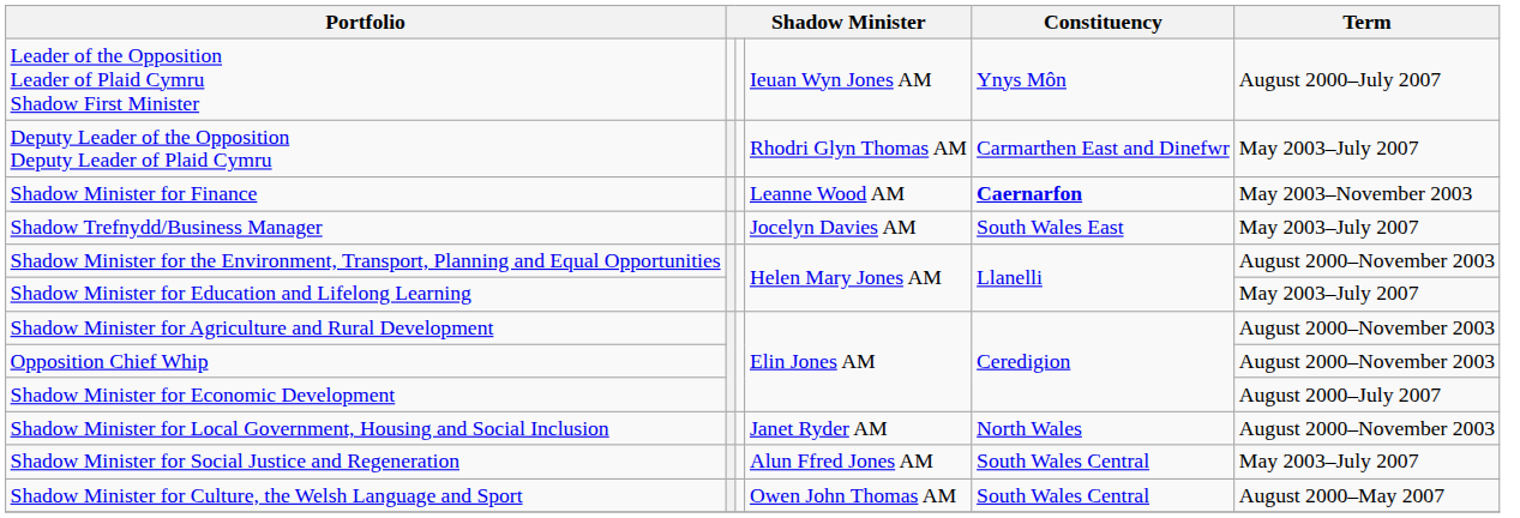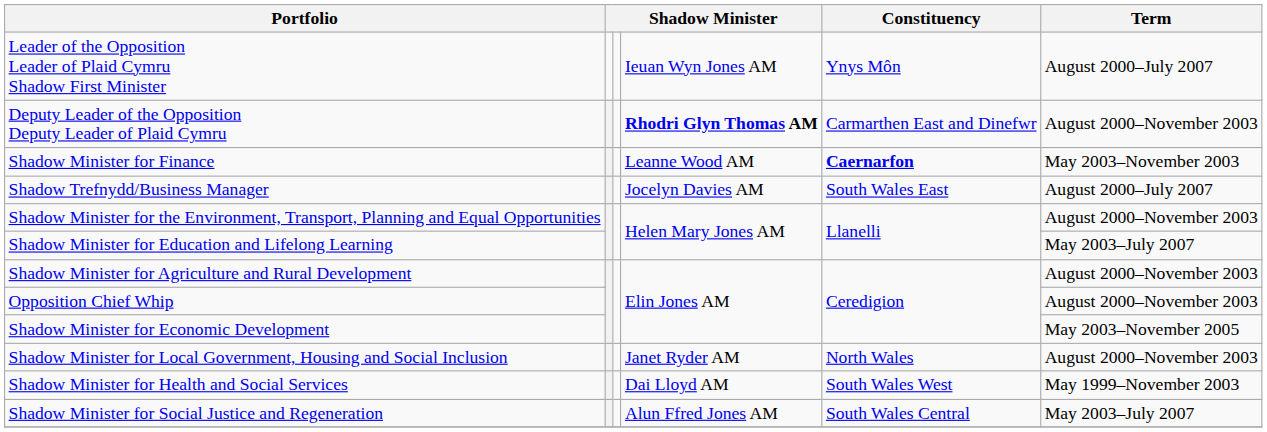Deputy Leader of the Opposition Deputy Leader of Plaid Cymru | column 4: normal -> bold
Deputy Leader of the Opposition Deputy Leader of Plaid Cymru | Term: May 2003–July 2007 -> August 2000–November 2003
Shadow Trefnydd/Business Manager | Term: May 2003–July 2007 -> August 2000–July 2007
Shadow Minister for Economic Development | Term: August 2000–July 2007 -> May 2003–November 2005
+ row: Shadow Minister for Health and Social Services | Dai Lloyd AM | South Wales West | May 1999–November 2003
- row: Shadow Minister for Culture, the Welsh Language and Sport | Owen John Thomas AM | South Wales Central | August 2000–May 2007
